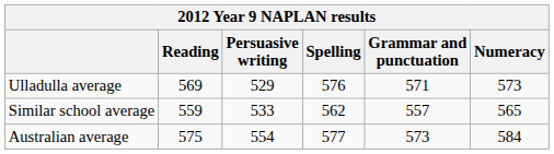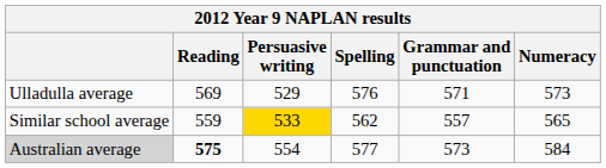row 4 | Persuasive writing: no background -> gold background
row 5 | column 1: no background -> lightgrey background
row 5 | Reading: normal -> bold
